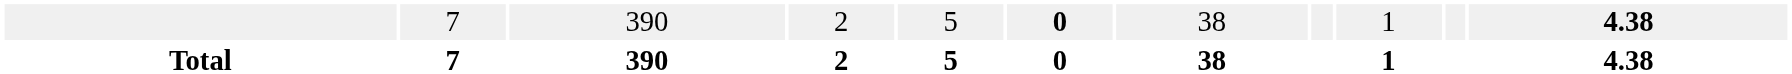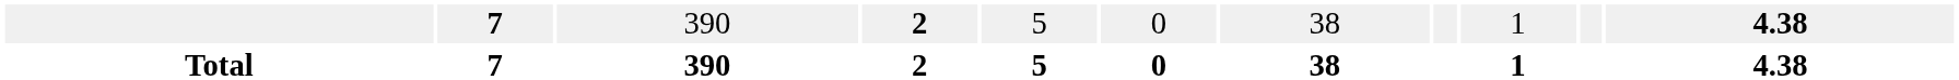row 1 | column 2: normal -> bold
row 1 | column 4: normal -> bold
row 1 | column 6: bold -> normal
